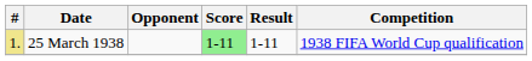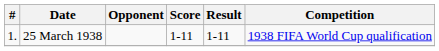25 March 1938 | #: khaki background -> no background
25 March 1938 | Score: lightgreen background -> no background
